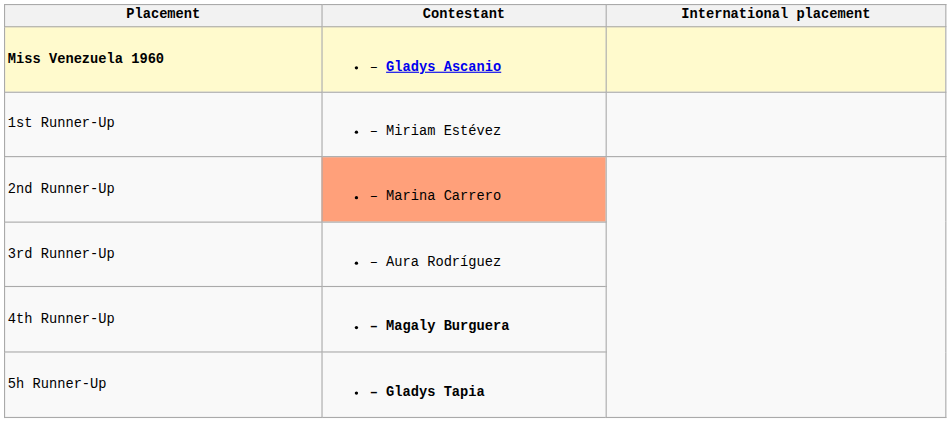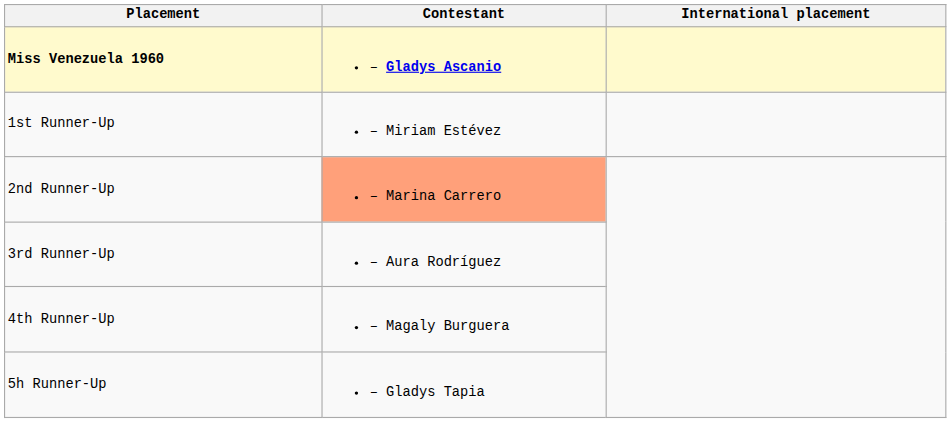4th Runner-Up | Contestant: bold -> normal
5h Runner-Up | Contestant: bold -> normal
